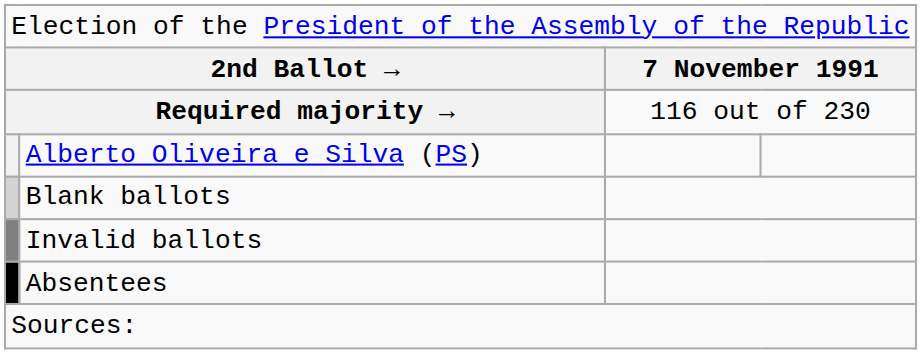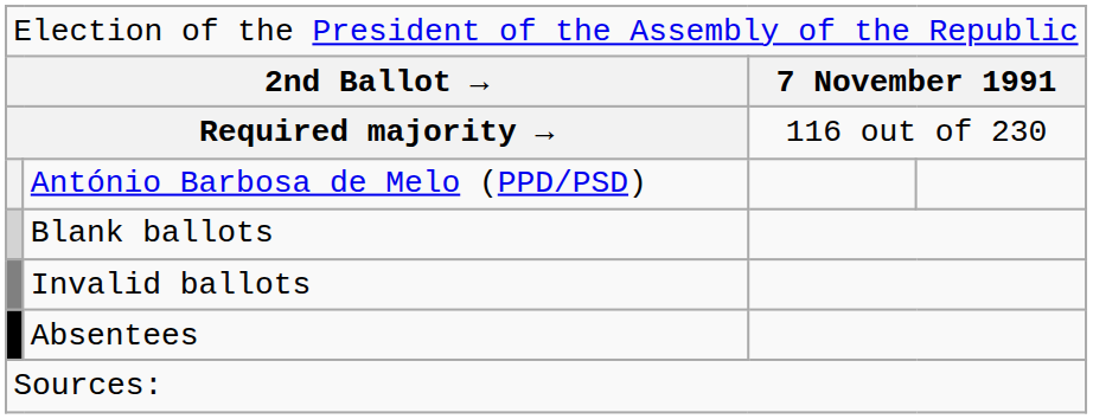+ row: António Barbosa de Melo (PPD/PSD)
- row: Alberto Oliveira e Silva (PS)
